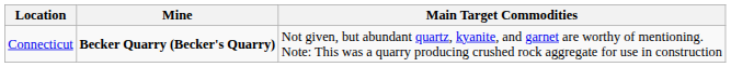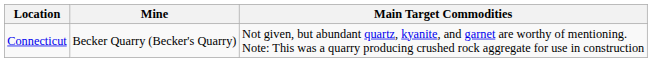row 2 | Mine: bold -> normal
